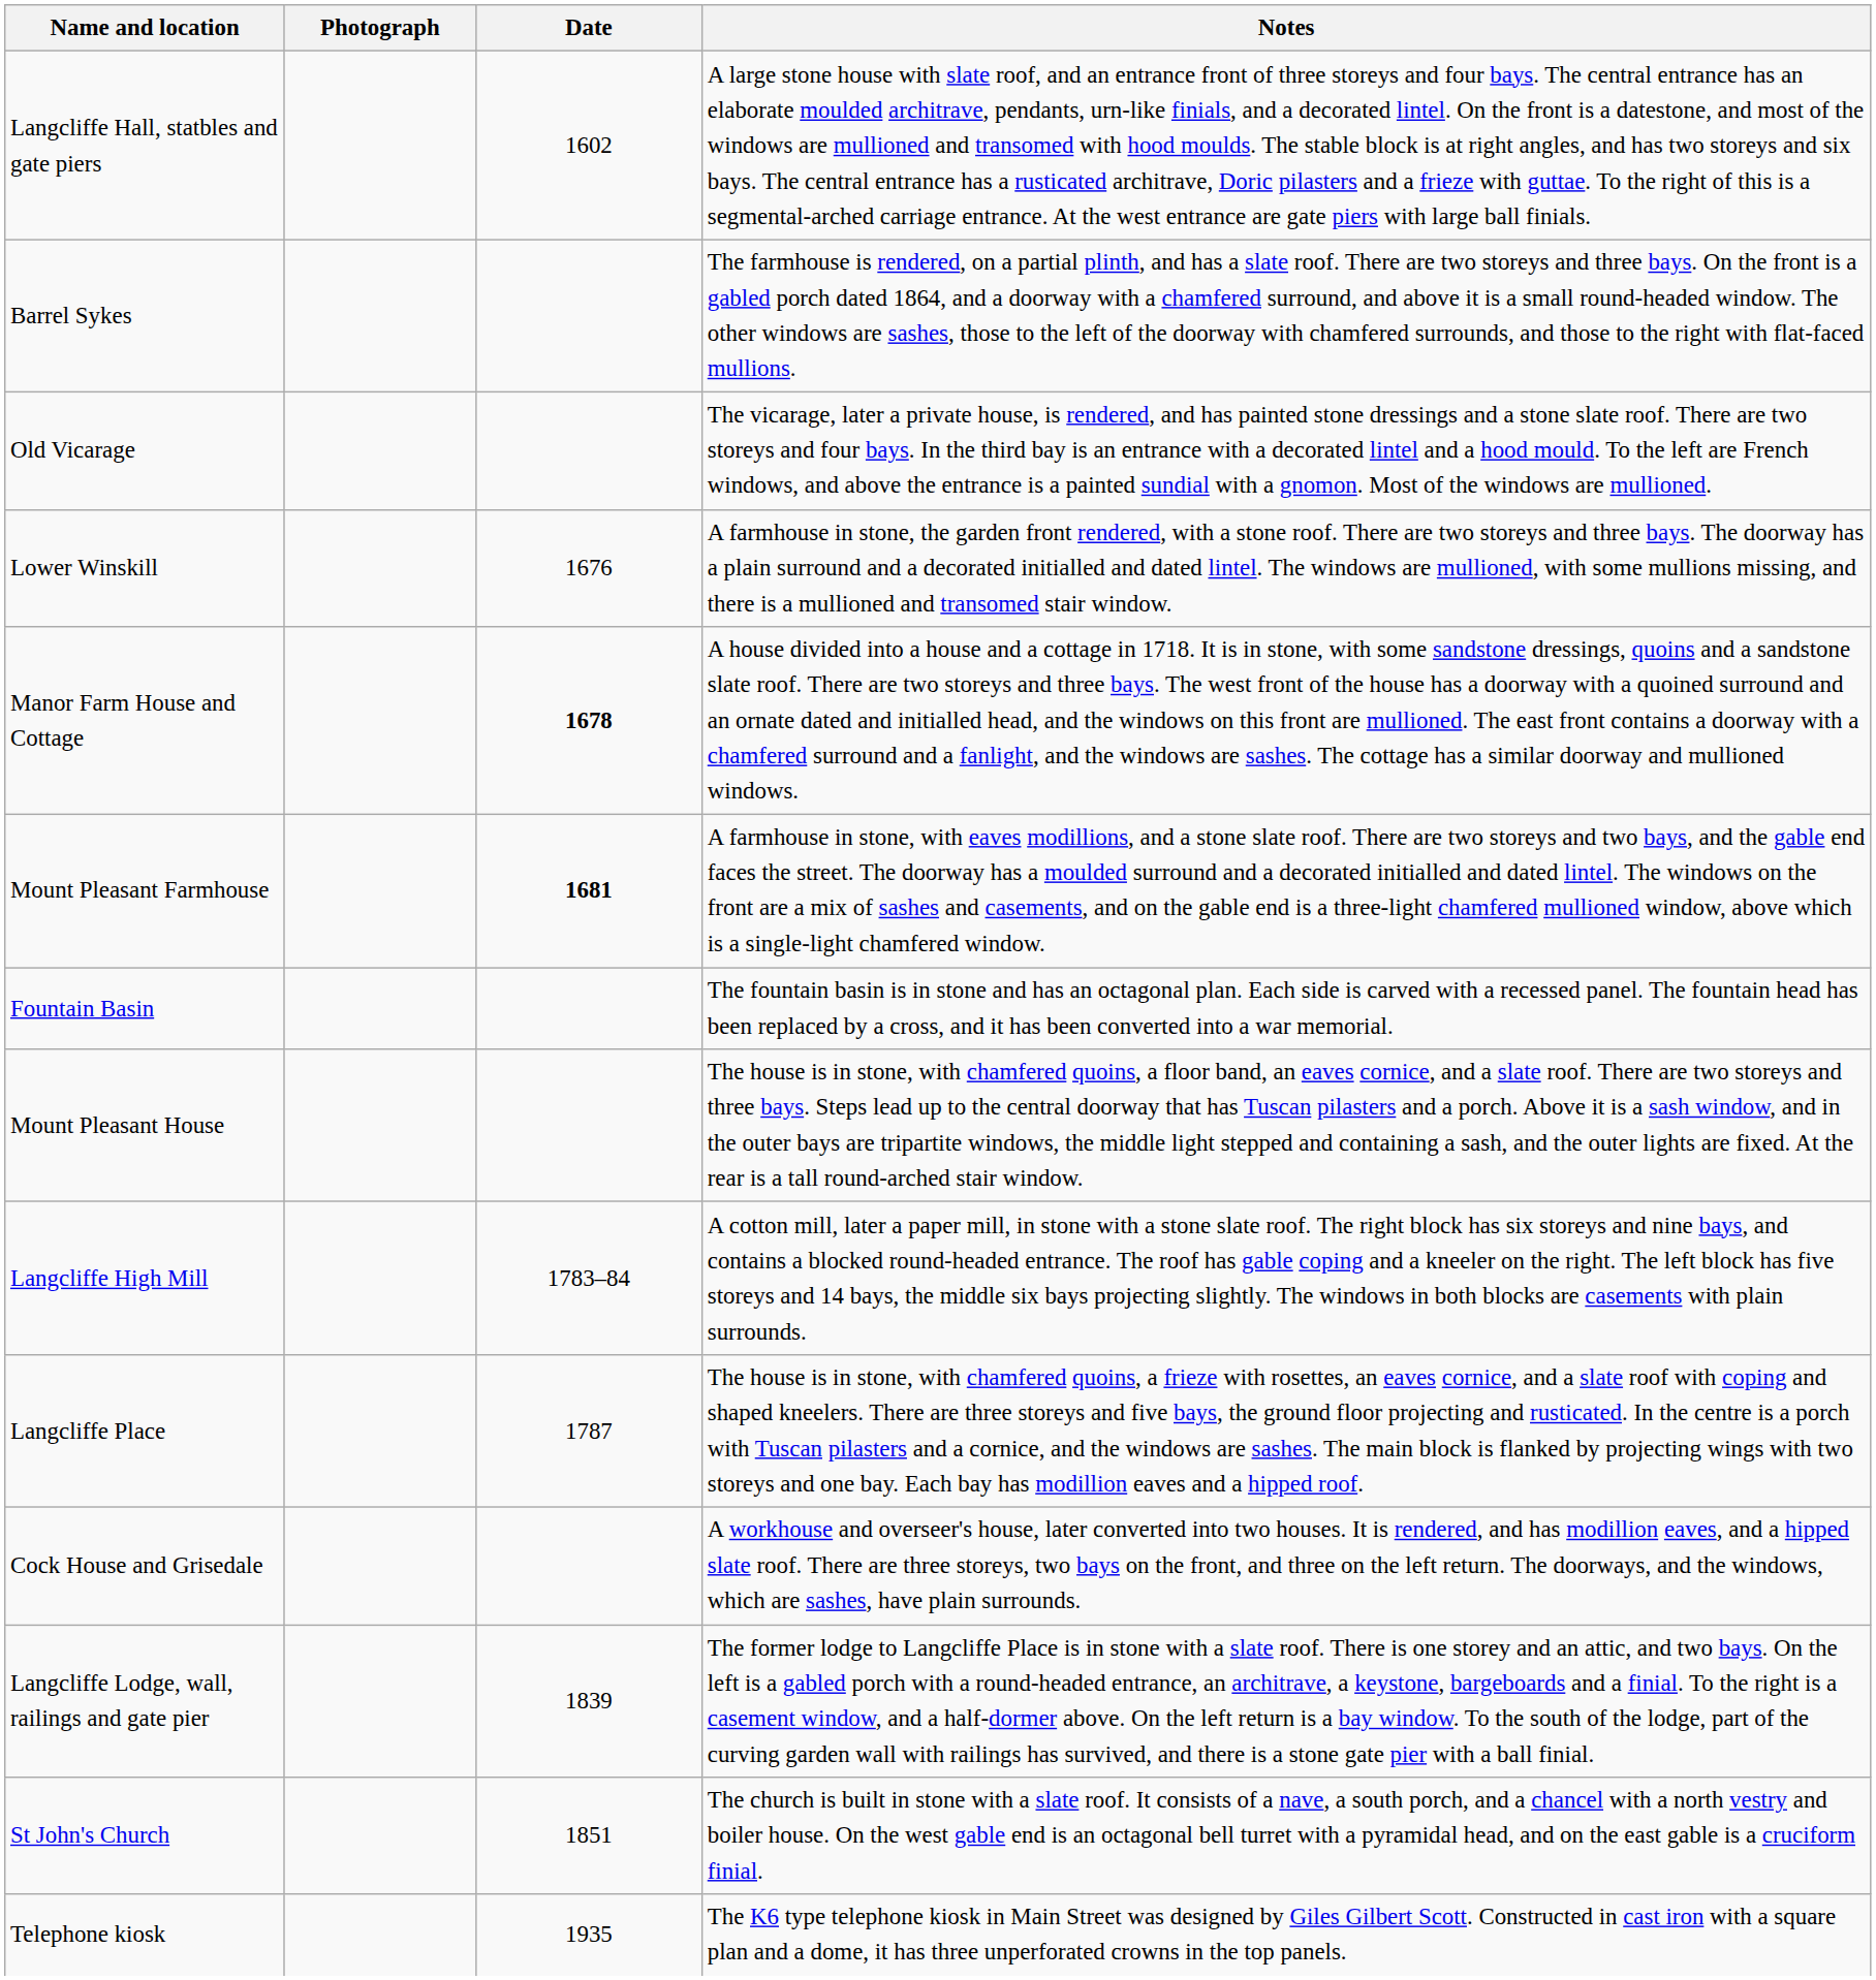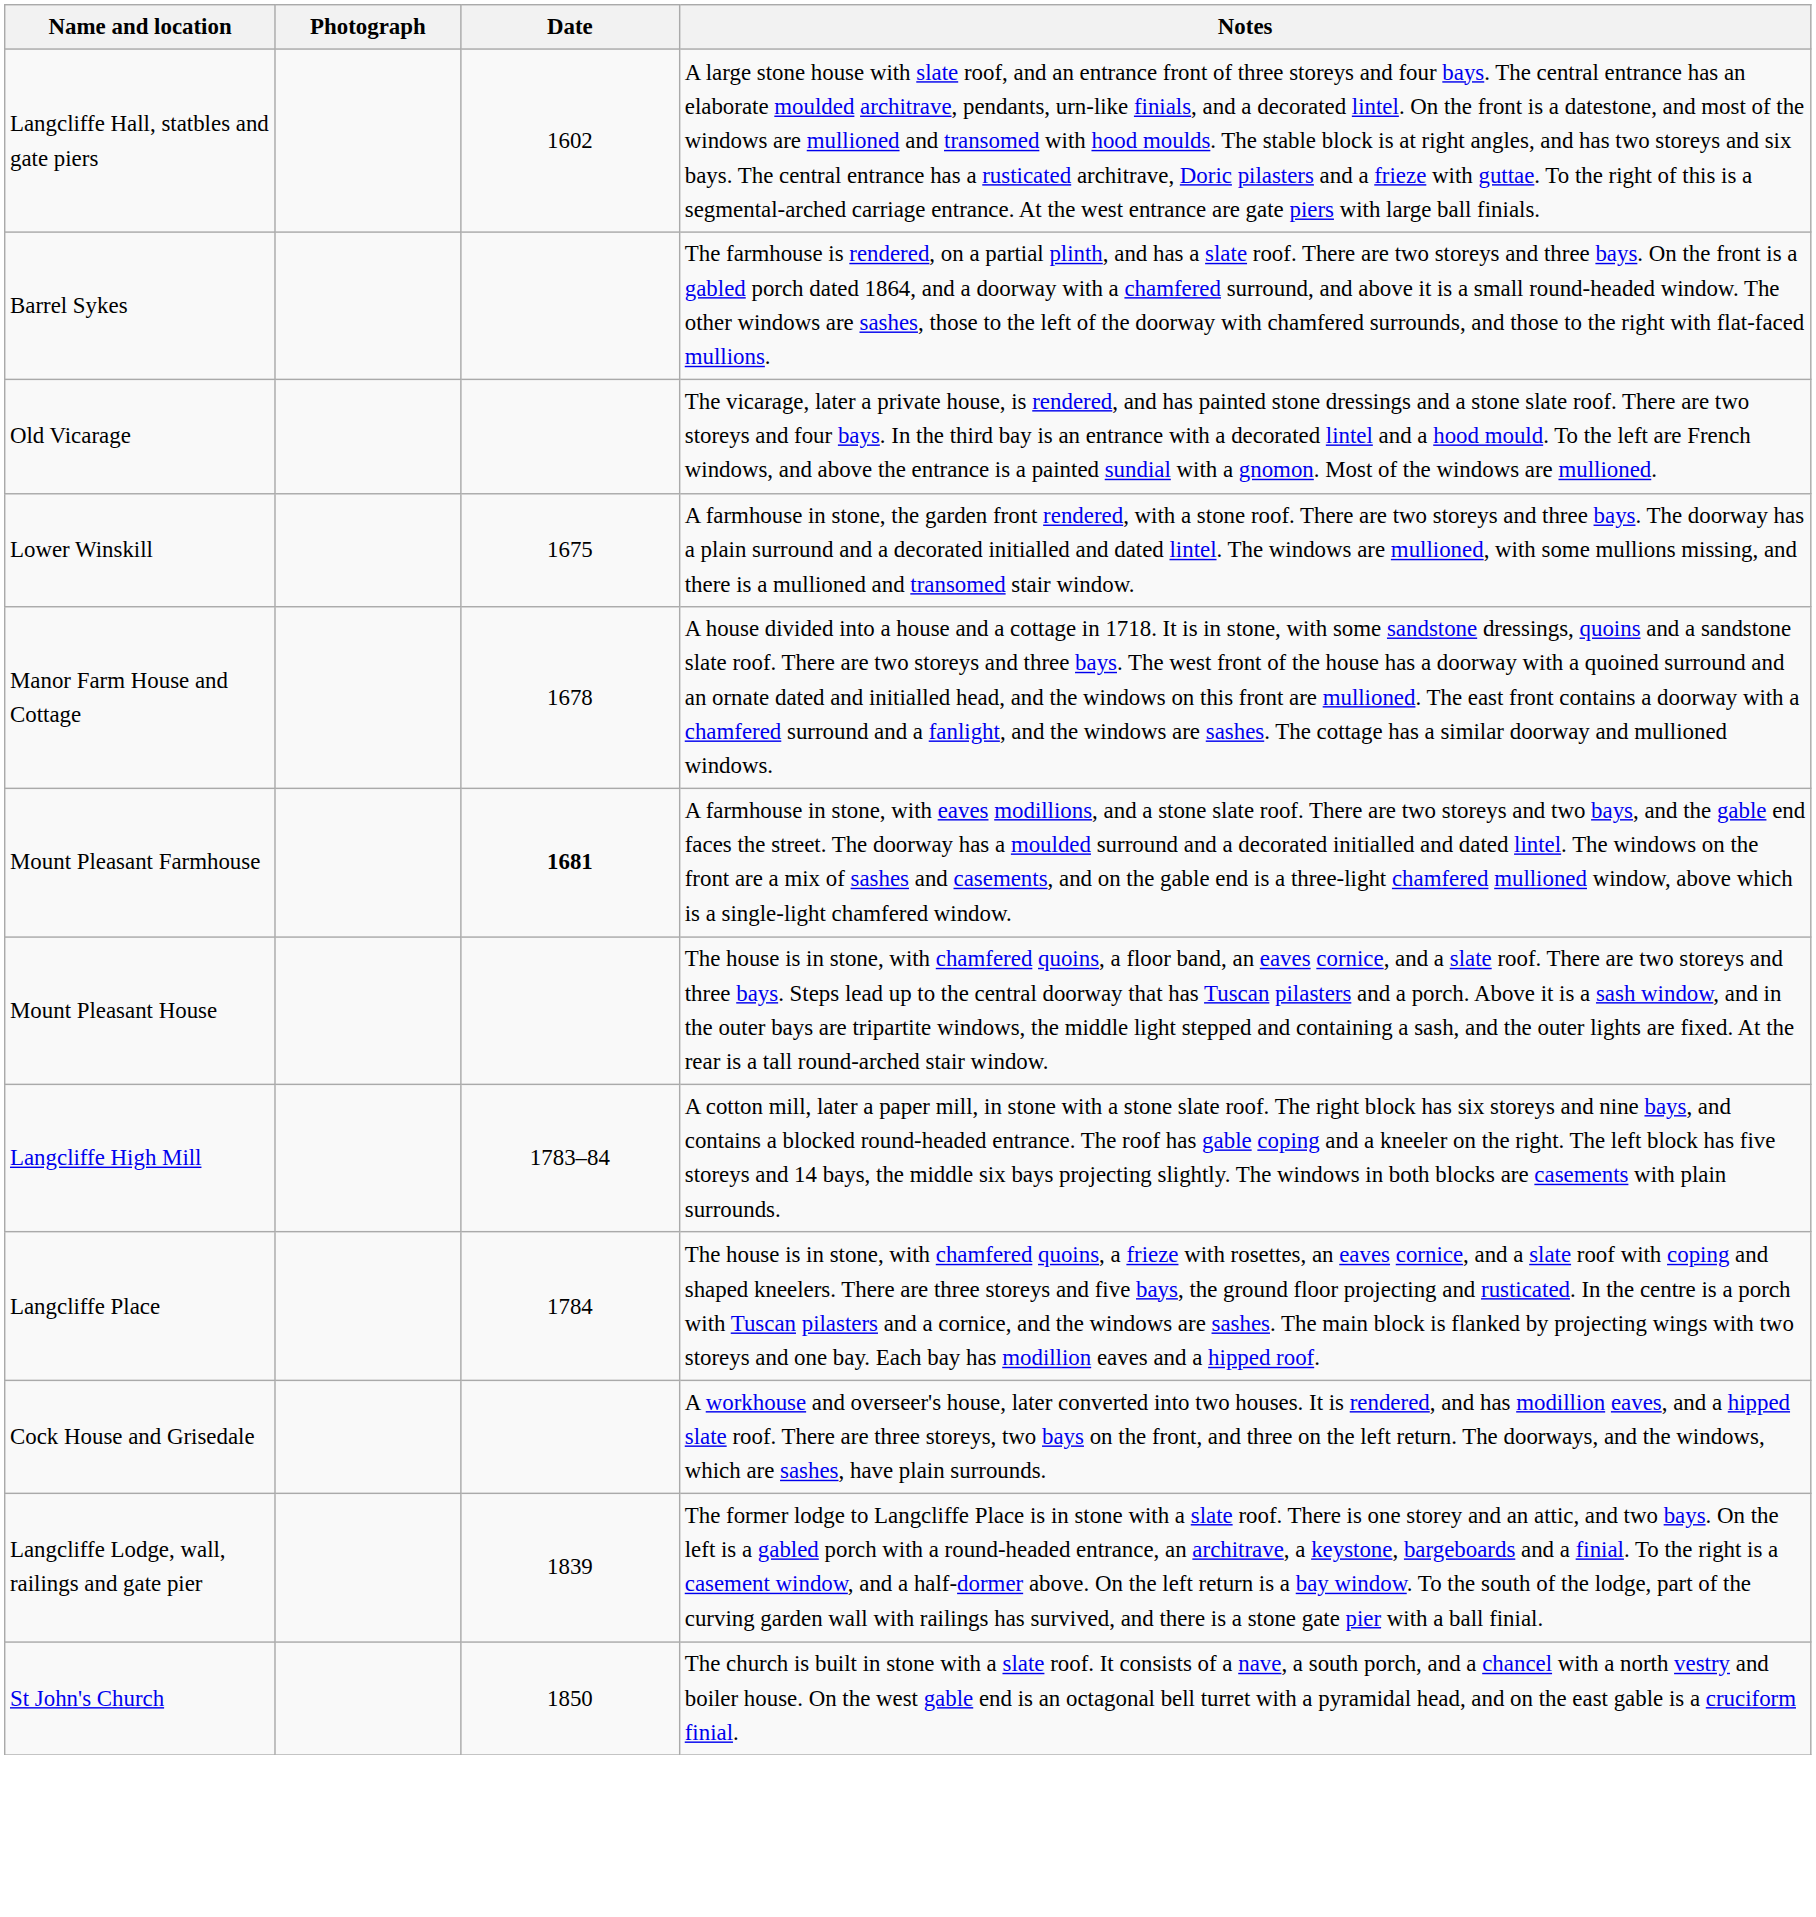Lower Winskill | Date: 1676 -> 1675
Manor Farm House and Cottage | Date: bold -> normal
- row: Fountain Basin | The fountain basin is in stone and has an octagonal plan. Each side is carved with a recessed panel. The fountain head has been replaced by a cross, and it has been converted into a war memorial.
Langcliffe Place | Date: 1787 -> 1784
St John's Church | Date: 1851 -> 1850
- row: Telephone kiosk | 1935 | The K6 type telephone kiosk in Main Street was designed by Giles Gilbert Scott. Constructed in cast iron with a square plan and a dome, it has three unperforated crowns in the top panels.
